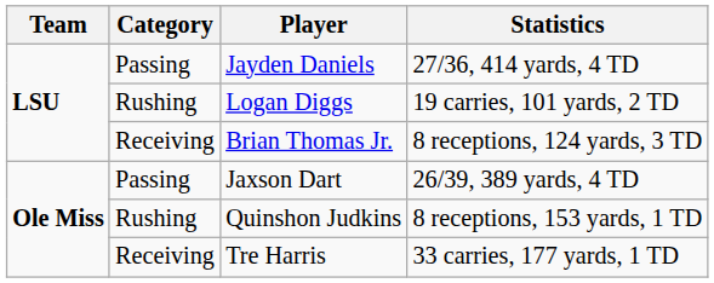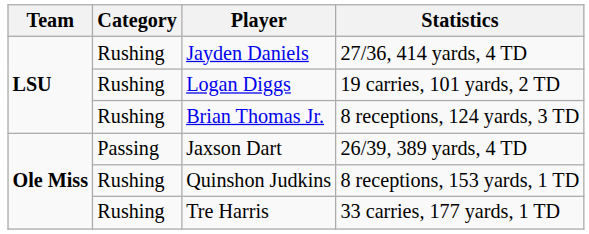Jayden Daniels | Category: Passing -> Rushing
Brian Thomas Jr. | Category: Receiving -> Rushing
Tre Harris | Category: Receiving -> Rushing
